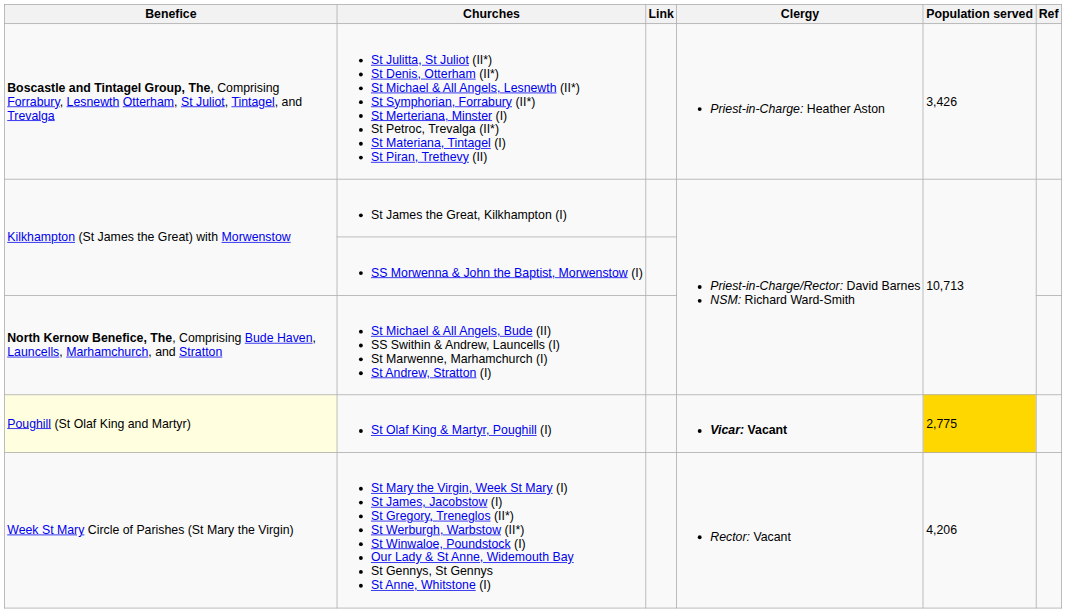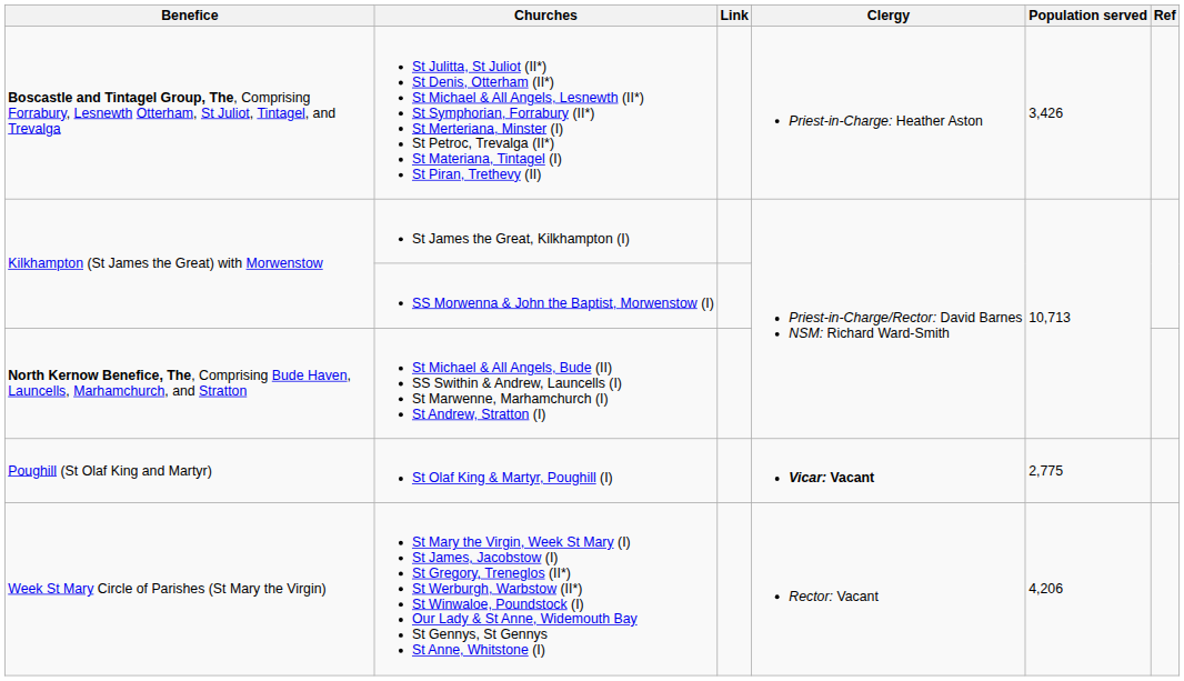St Olaf King & Martyr, Poughill (I) | Benefice: lightyellow background -> no background
St Olaf King & Martyr, Poughill (I) | Population served: gold background -> no background
